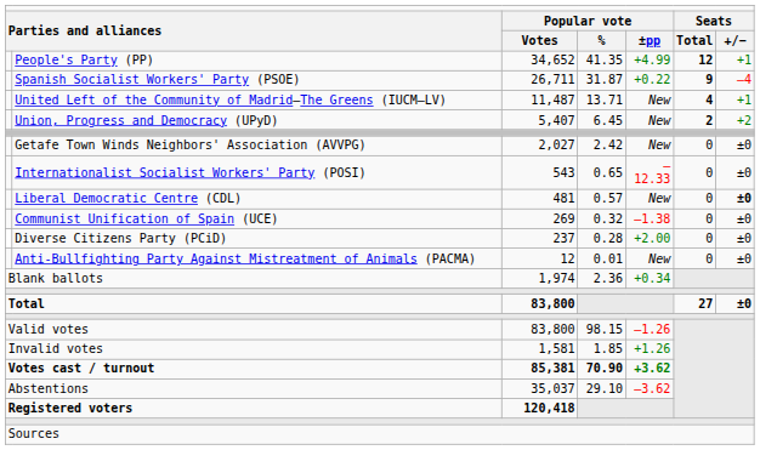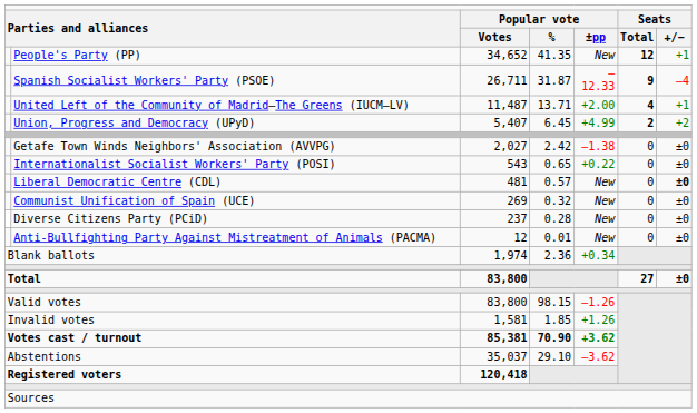People's Party (PP) | column 5: +4.99 -> New
Spanish Socialist Workers' Party (PSOE) | column 5: +0.22 -> –12.33
United Left of the Community of Madrid–The Greens (IUCM–LV) | column 5: New -> +2.00
Union, Progress and Democracy (UPyD) | column 5: New -> +4.99
Getafe Town Winds Neighbors' Association (AVVPG) | column 5: New -> –1.38
Internationalist Socialist Workers' Party (POSI) | column 5: –12.33 -> +0.22
Communist Unification of Spain (UCE) | column 5: –1.38 -> New
Diverse Citizens Party (PCiD) | column 5: +2.00 -> New
